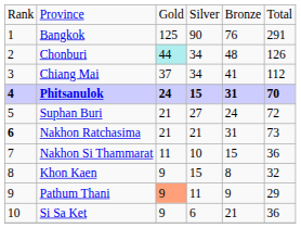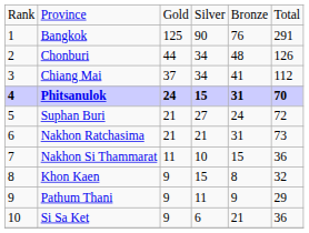Chonburi | column 3: paleturquoise background -> no background
Nakhon Ratchasima | column 1: bold -> normal
Pathum Thani | column 3: lightsalmon background -> no background
